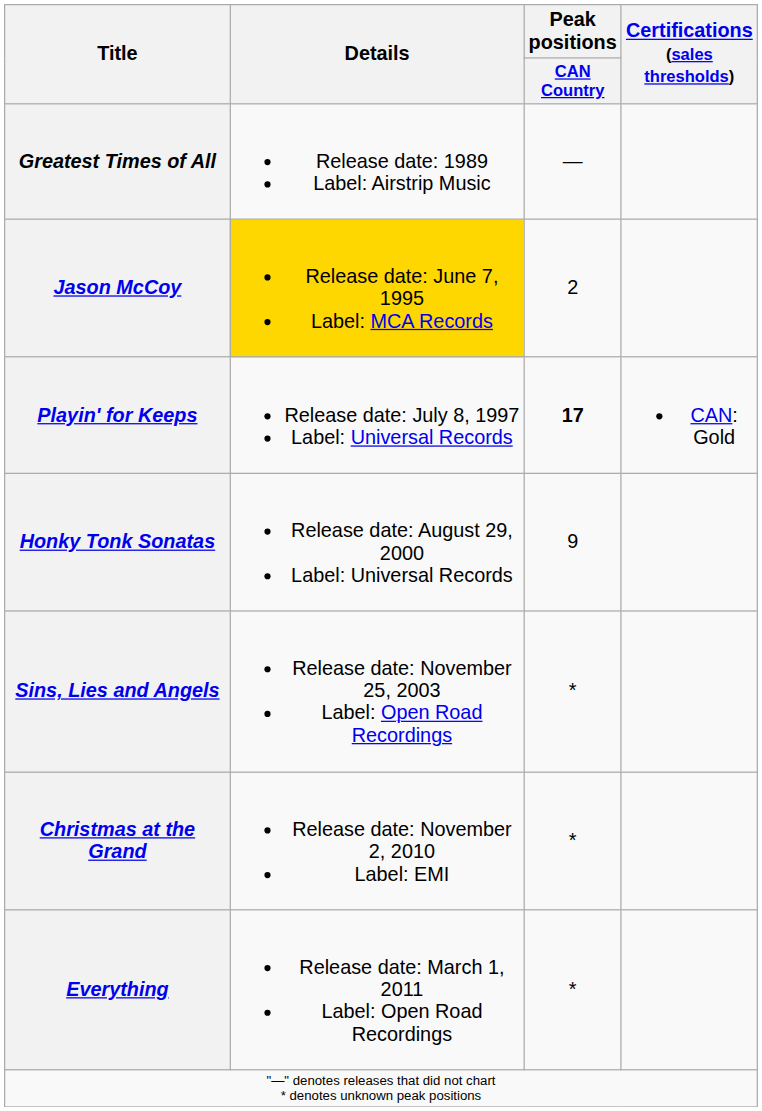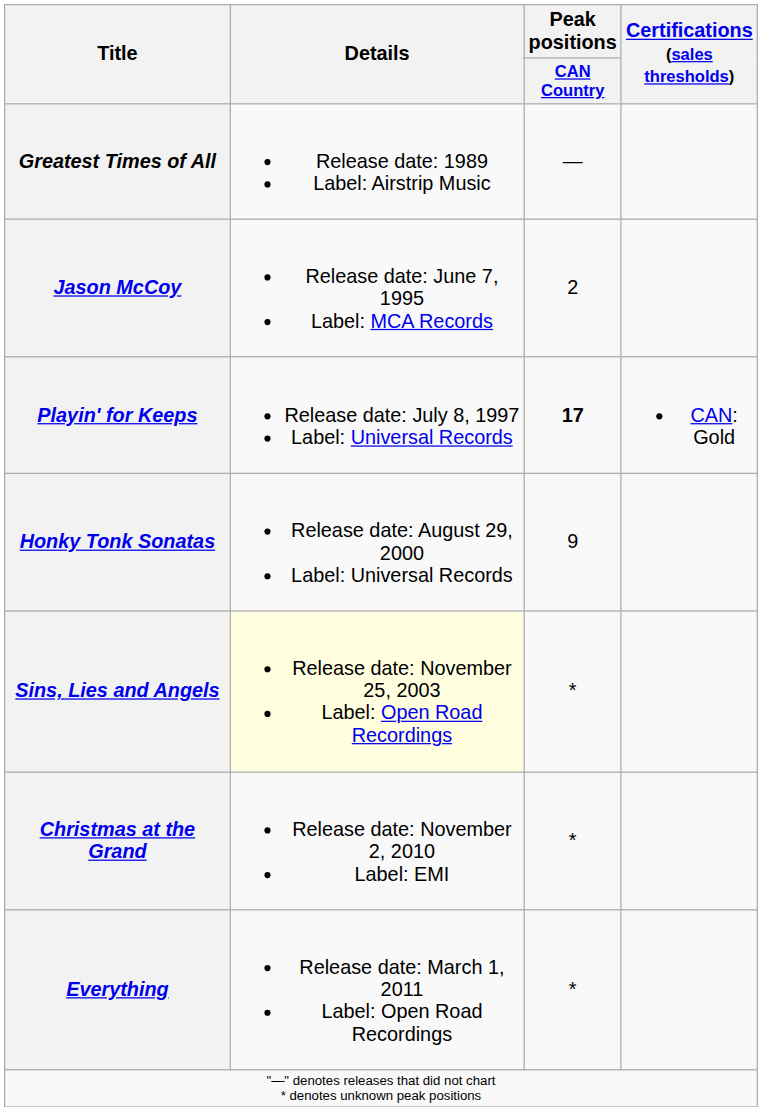Jason McCoy | Details: gold background -> no background
Sins, Lies and Angels | Details: no background -> lightyellow background
